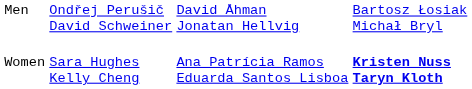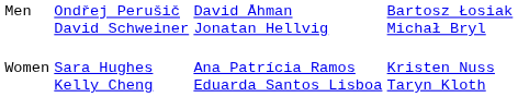Women | column 4: bold -> normal
